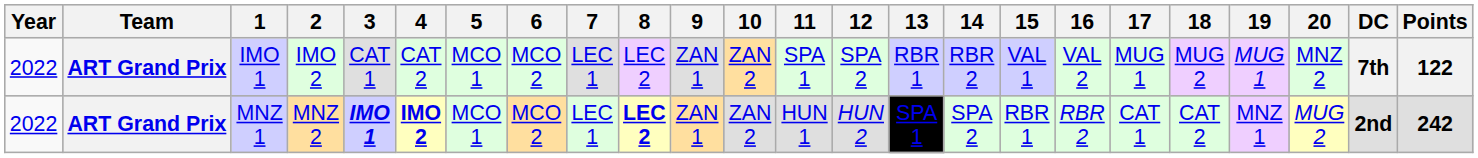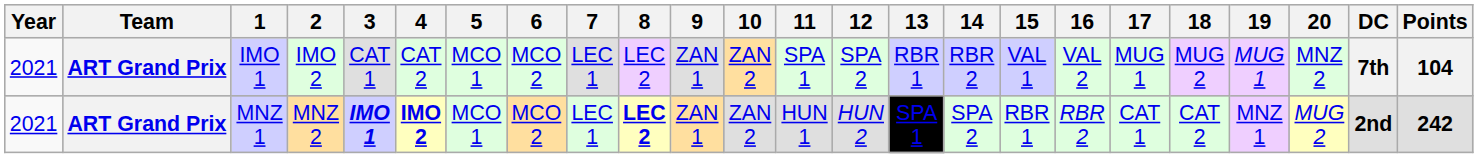row 2 | Year: 2022 -> 2021
row 2 | Points: 122 -> 104
row 3 | Year: 2022 -> 2021
